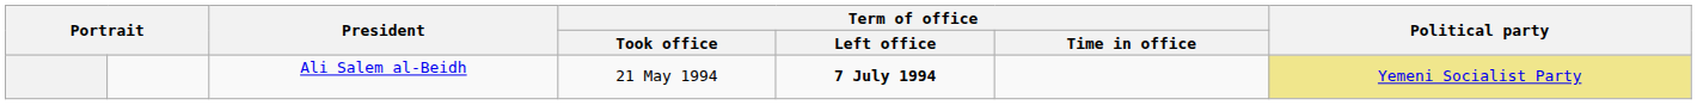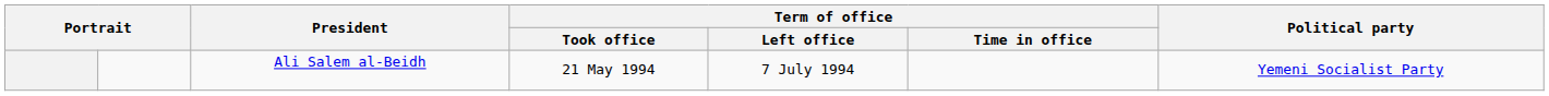Ali Salem al-Beidh | Term of office / Left office: bold -> normal
Ali Salem al-Beidh | Political party: khaki background -> no background
